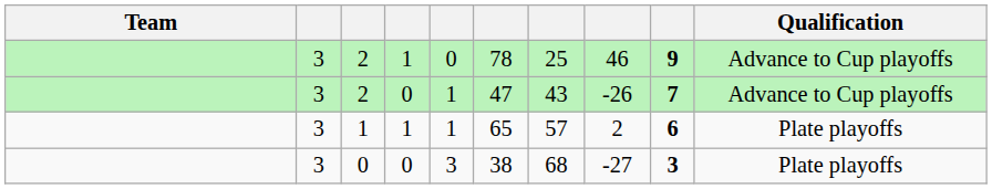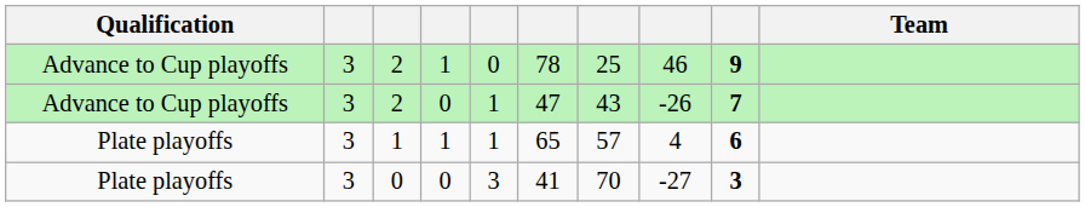columns swapped: Team <-> Qualification
row 4 | column 8: 2 -> 4
row 5 | column 6: 38 -> 41
row 5 | column 7: 68 -> 70
